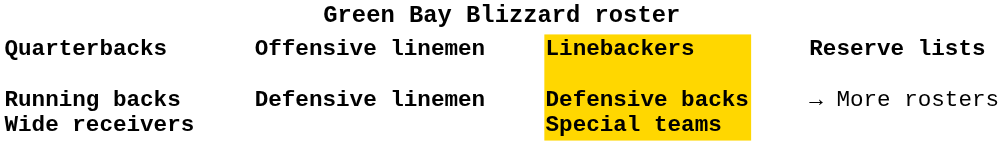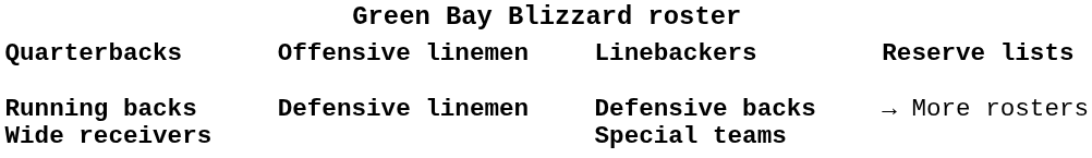Quarterbacks Running backs Wide receivers | column 3: gold background -> no background
